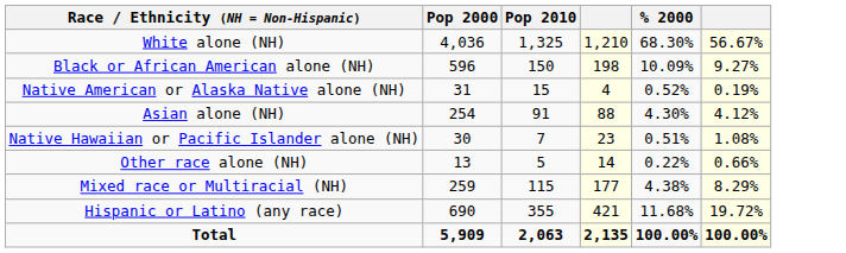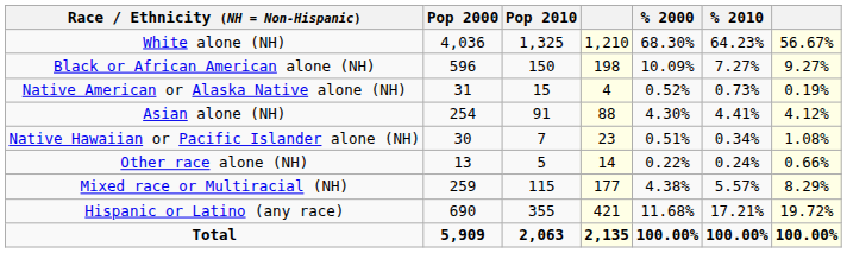+ column: % 2010 | 64.23% | 7.27% | 0.73% | 4.41% | 0.34% | 0.24% | 5.57% | 17.21% | 100.00%
